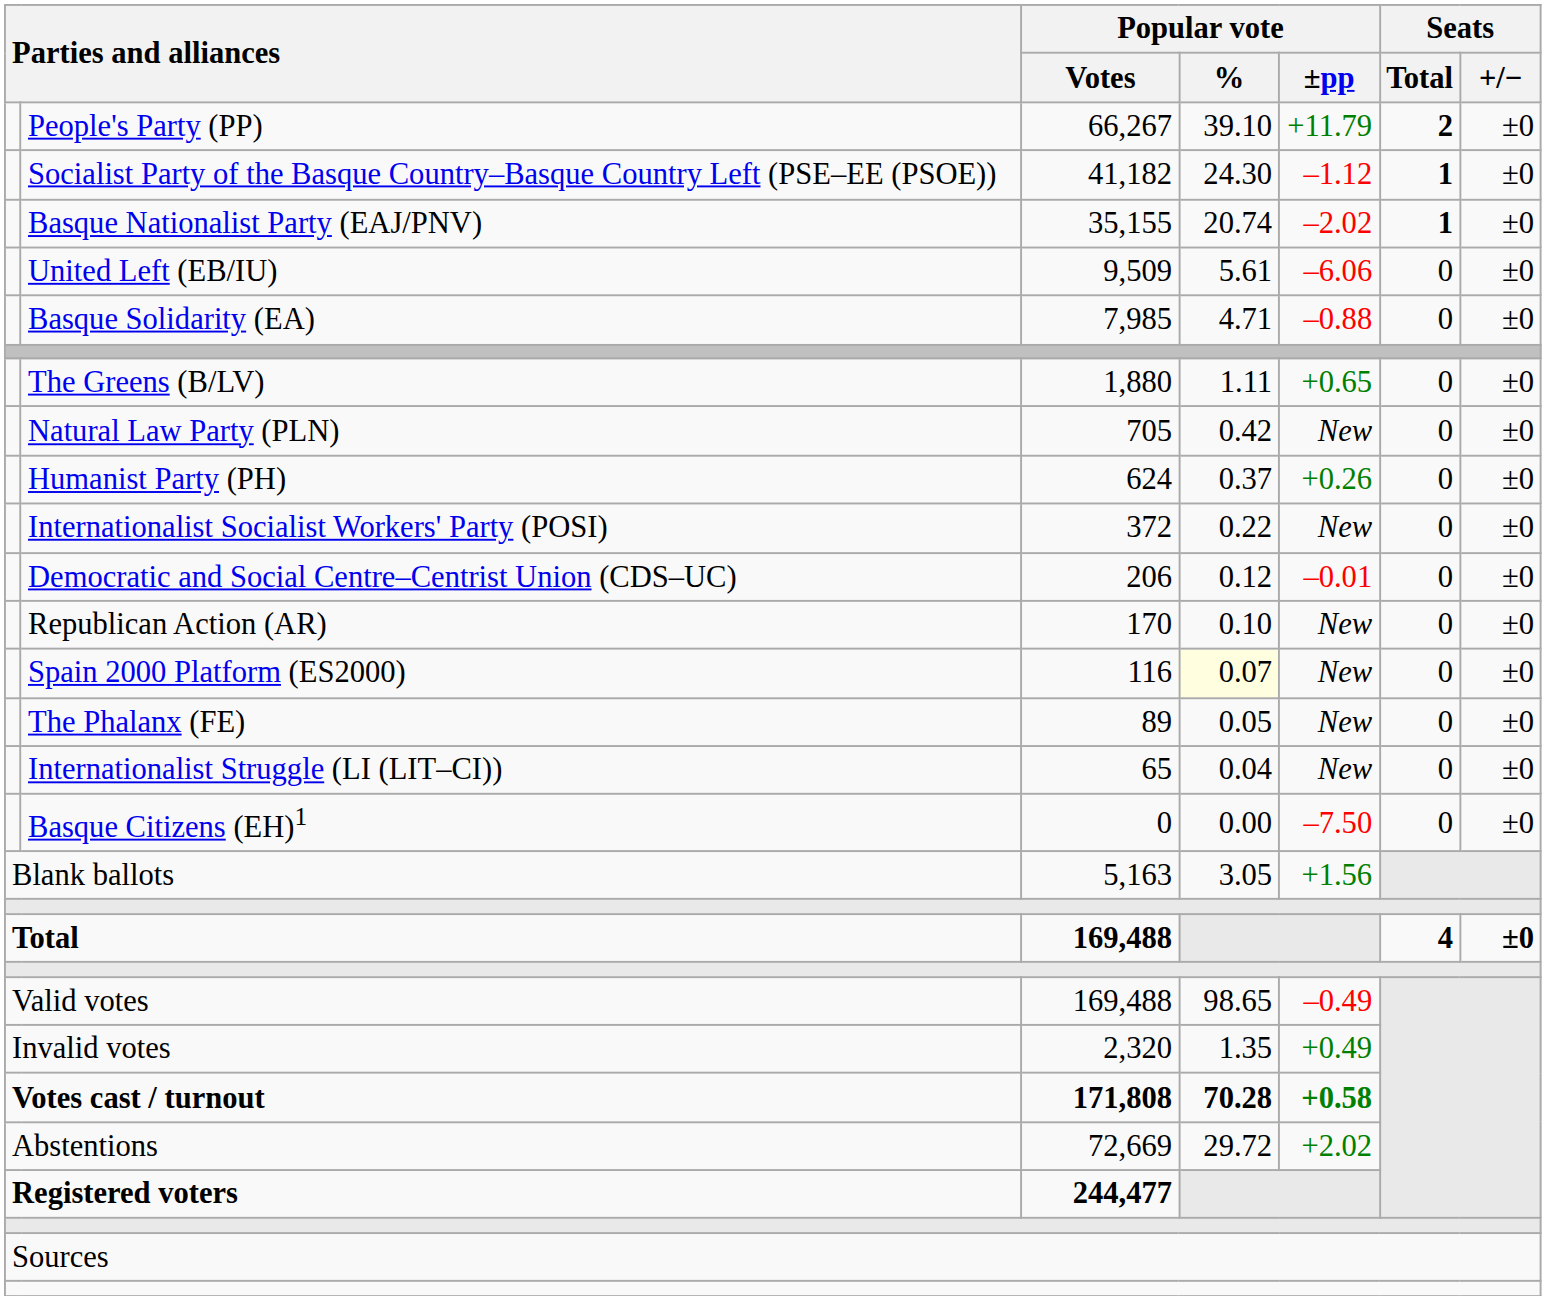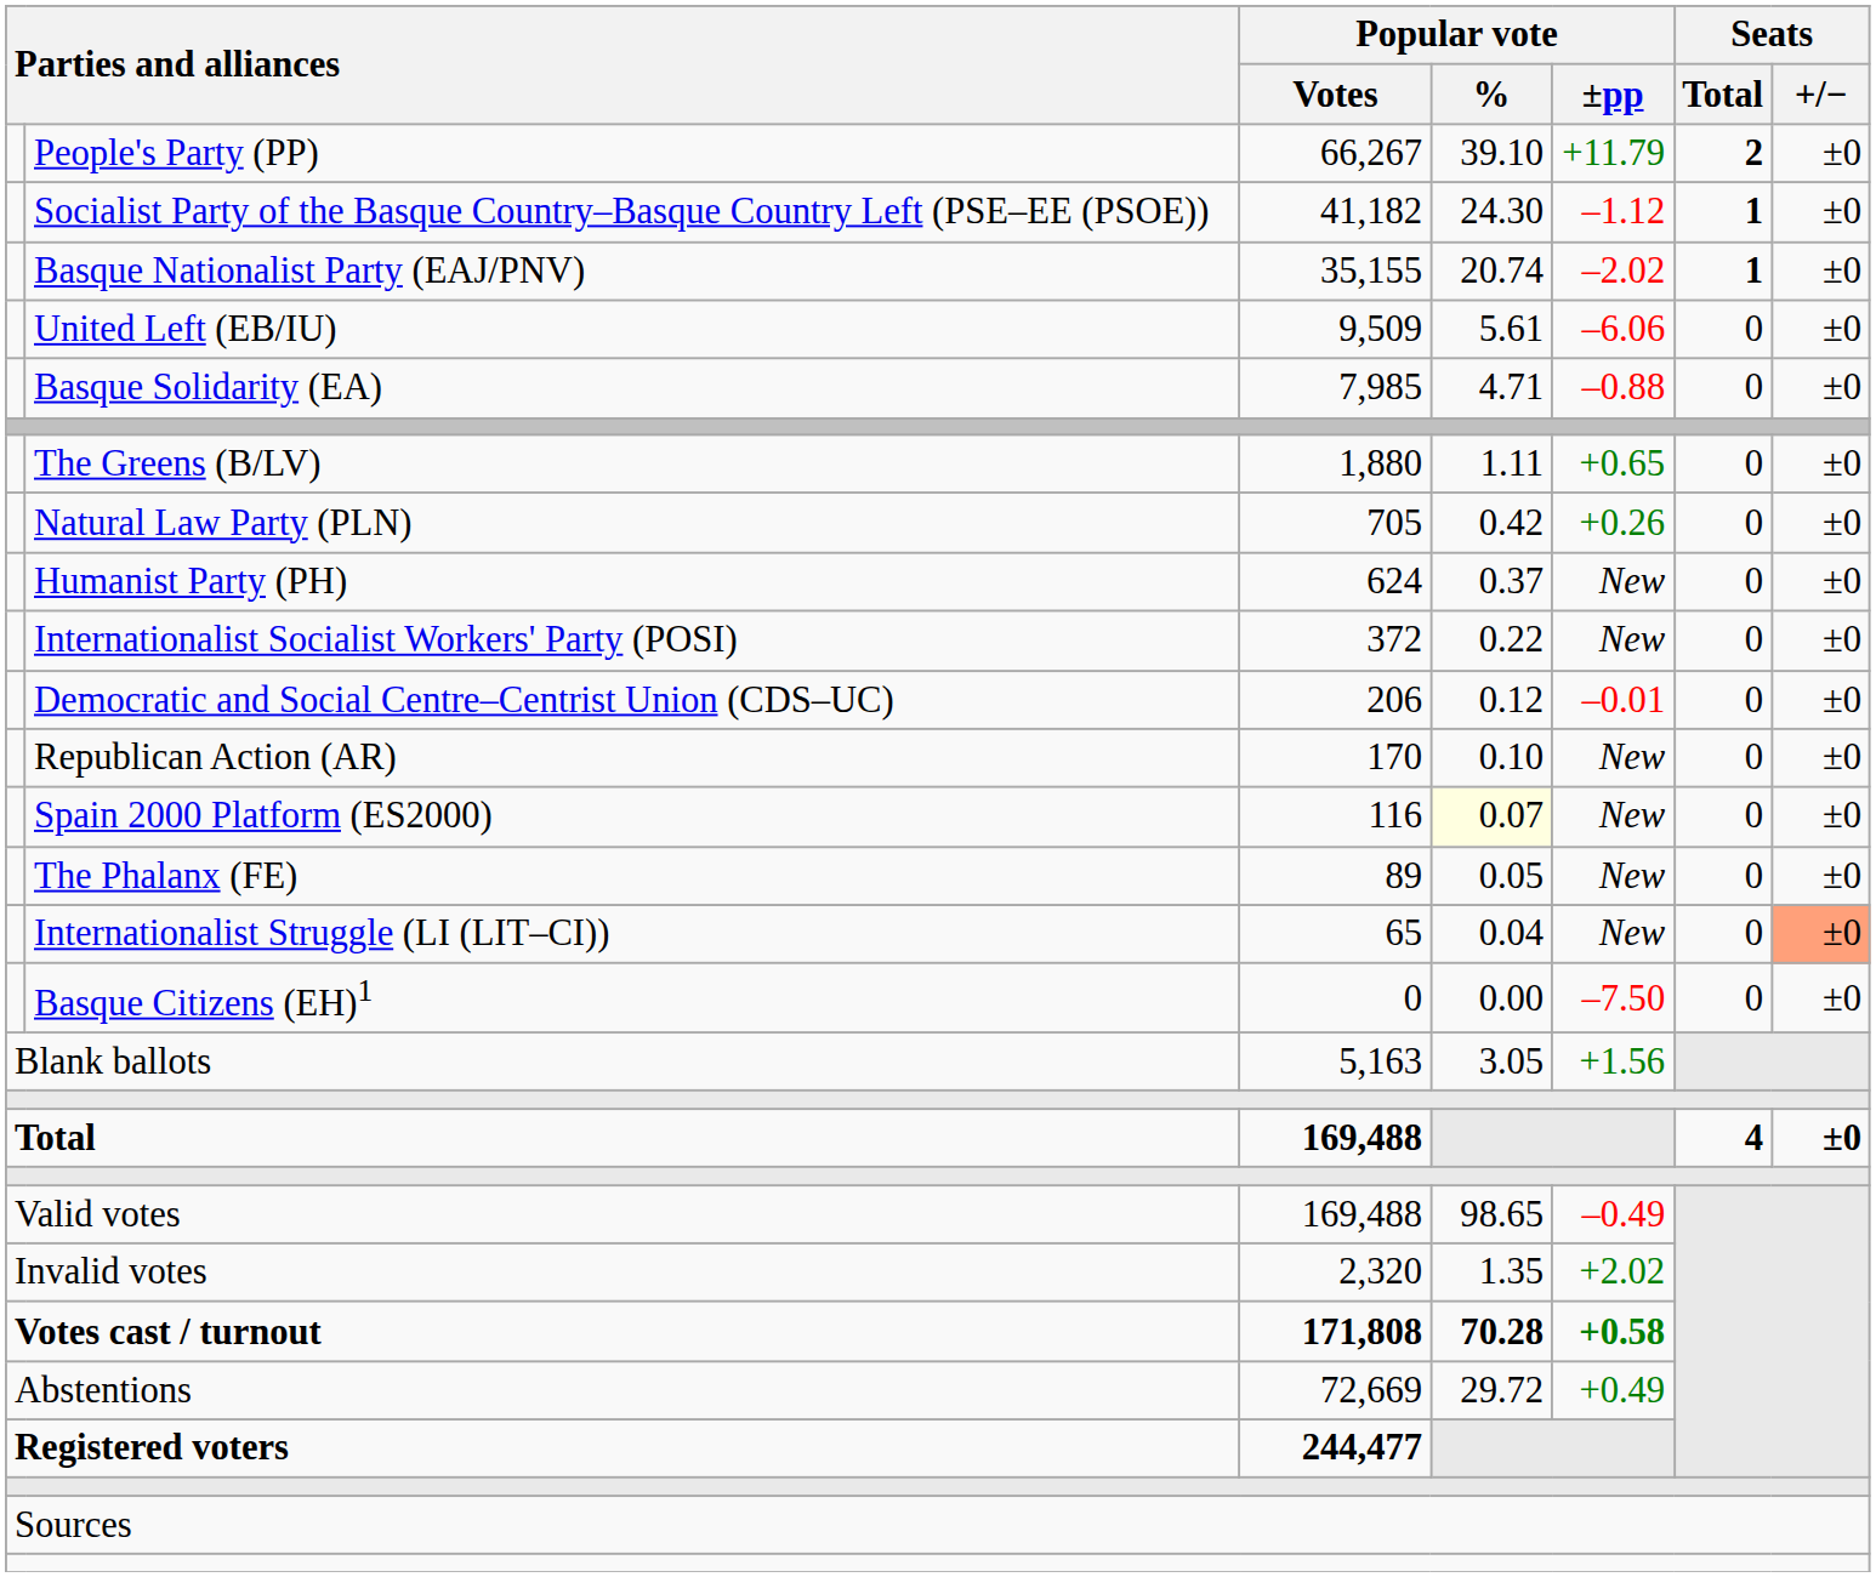Natural Law Party (PLN) | Popular vote / ±pp: New -> +0.26
Humanist Party (PH) | Popular vote / ±pp: +0.26 -> New
Internationalist Struggle (LI (LIT–CI)) | Seats / +/−: no background -> lightsalmon background
Invalid votes | Popular vote / ±pp: +0.49 -> +2.02
Abstentions | Popular vote / ±pp: +2.02 -> +0.49
